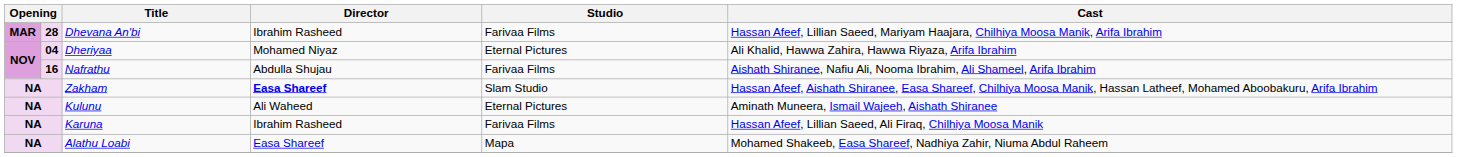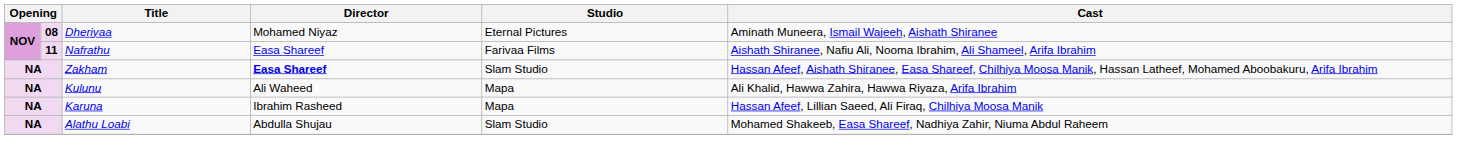- row: MAR | 28 | Dhevana An'bi | Ibrahim Rasheed | Farivaa Films | Hassan Afeef, Lillian Saeed, Mariyam Haajara, Chilhiya Moosa Manik, Arifa Ibrahim
Dheriyaa | column 2: 04 -> 08
Dheriyaa | Cast: Ali Khalid, Hawwa Zahira, Hawwa Riyaza, Arifa Ibrahim -> Aminath Muneera, Ismail Wajeeh, Aishath Shiranee
Nafrathu | column 2: 16 -> 11
Nafrathu | Director: Abdulla Shujau -> Easa Shareef
Kulunu | Studio: Eternal Pictures -> Mapa
Kulunu | Cast: Aminath Muneera, Ismail Wajeeh, Aishath Shiranee -> Ali Khalid, Hawwa Zahira, Hawwa Riyaza, Arifa Ibrahim
Karuna | Studio: Farivaa Films -> Mapa
Alathu Loabi | Director: Easa Shareef -> Abdulla Shujau
Alathu Loabi | Studio: Mapa -> Slam Studio
